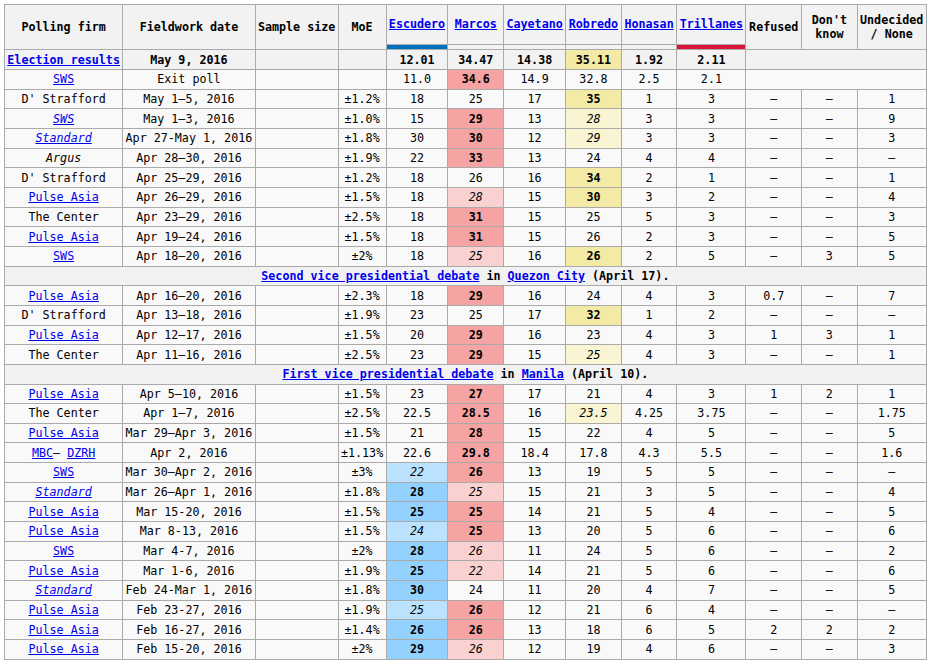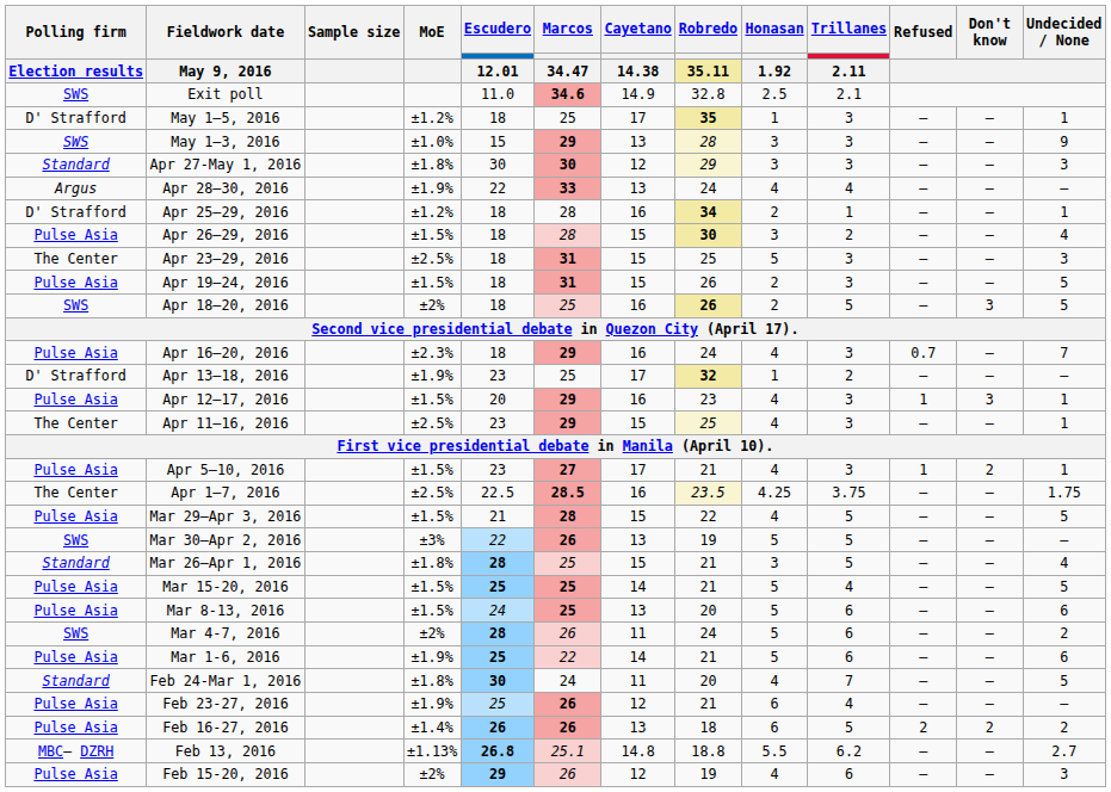Apr 25–29, 2016 | Marcos / 34.47: 26 -> 28
- row: MBC– DZRH | Apr 2, 2016 | ±1.13% | 22.6 | 29.8 | 18.4 | 17.8 | 4.3 | 5.5 | – | – | 1.6
+ row: MBC– DZRH | Feb 13, 2016 | ±1.13% | 26.8 | 25.1 | 14.8 | 18.8 | 5.5 | 6.2 | – | – | 2.7
